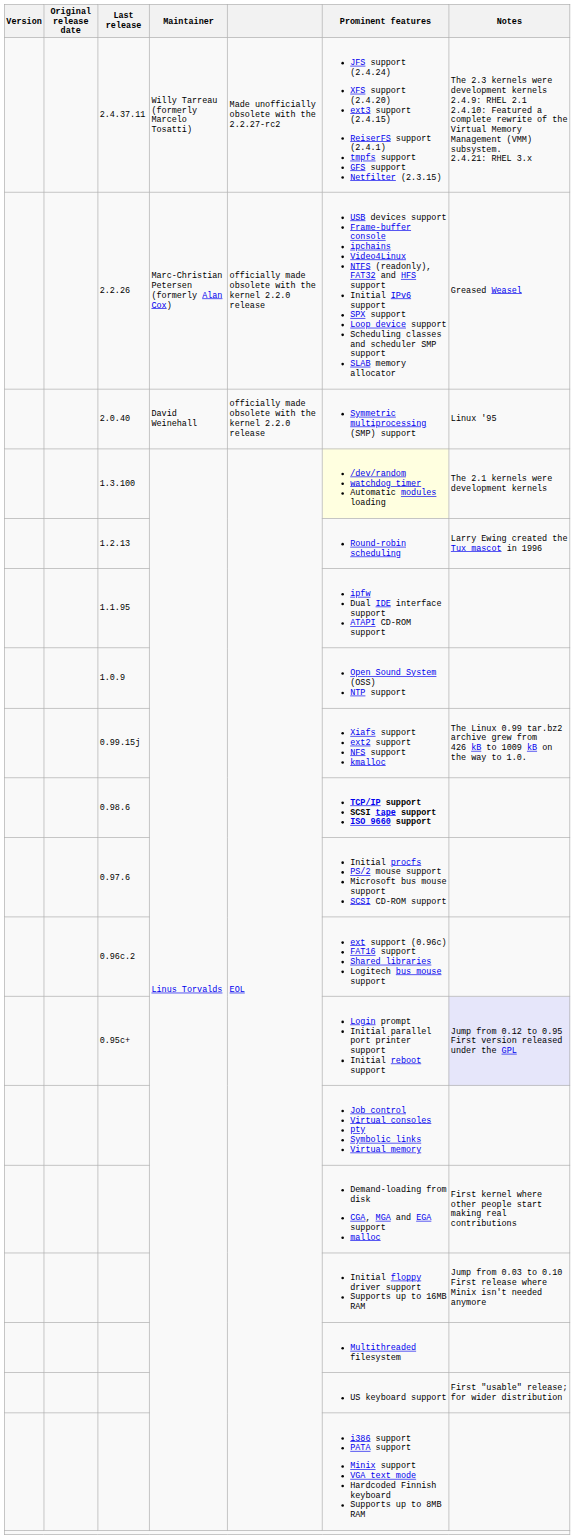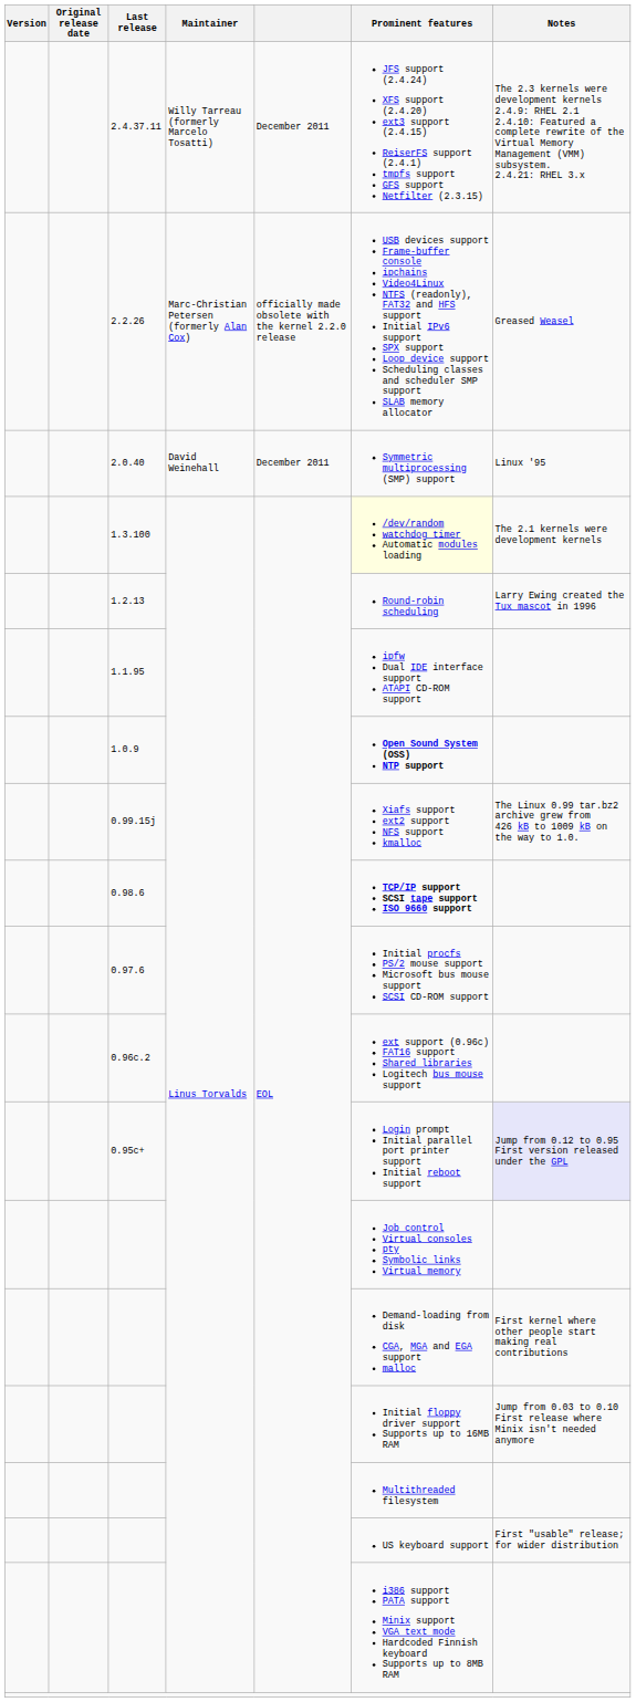2.4.37.11 | column 5: Made unofficially obsolete with the 2.2.27-rc2 -> December 2011
2.0.40 | column 5: officially made obsolete with the kernel 2.2.0 release -> December 2011
1.0.9 | Prominent features: normal -> bold
